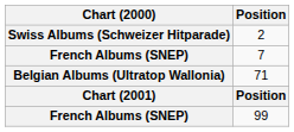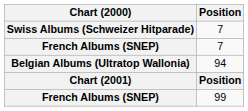row 2 | Position: 2 -> 7
row 4 | Position: 71 -> 94
